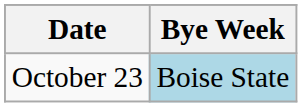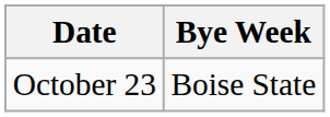October 23 | Bye Week: lightblue background -> no background
